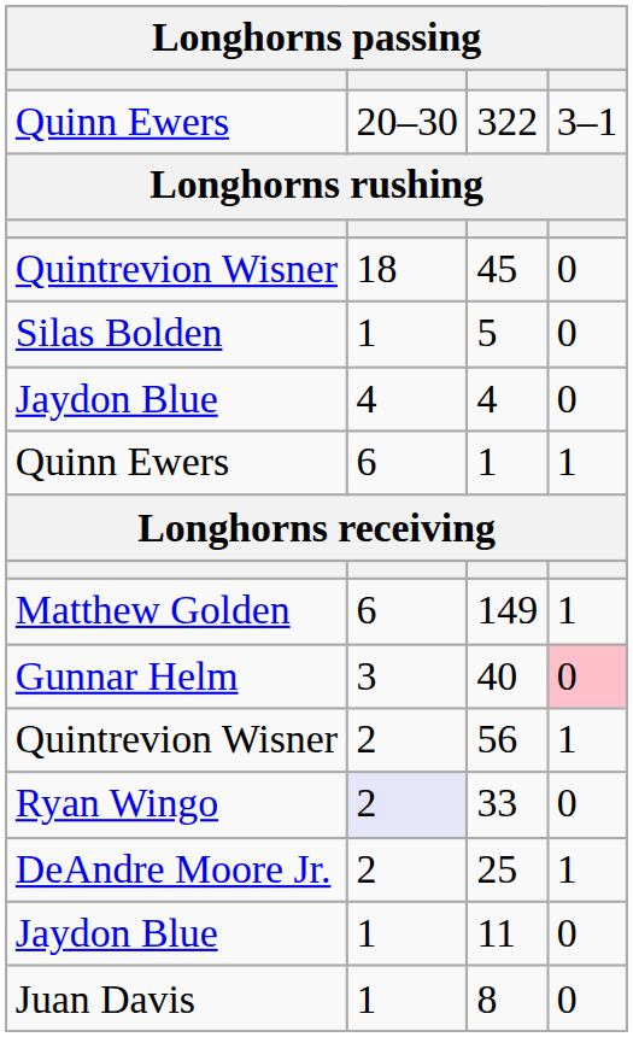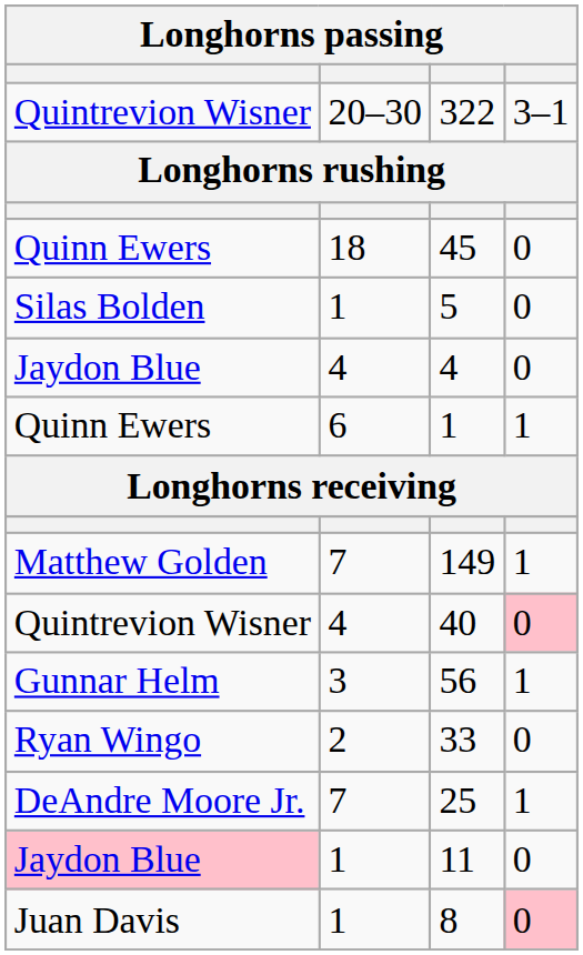322 | column 1: Quinn Ewers -> Quintrevion Wisner
45 | column 1: Quintrevion Wisner -> Quinn Ewers
149 | column 2: 6 -> 7
40 | column 1: Gunnar Helm -> Quintrevion Wisner
40 | column 2: 3 -> 4
56 | column 1: Quintrevion Wisner -> Gunnar Helm
56 | column 2: 2 -> 3
33 | column 2: lavender background -> no background
25 | column 2: 2 -> 7
11 | column 1: no background -> pink background
8 | column 4: no background -> pink background
